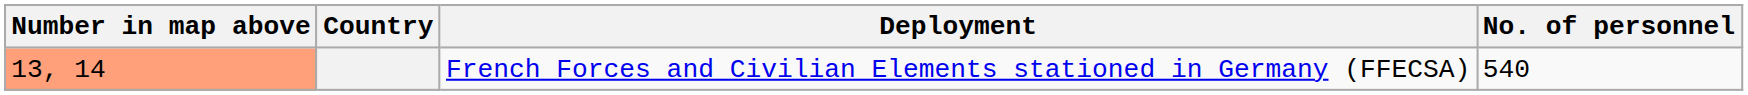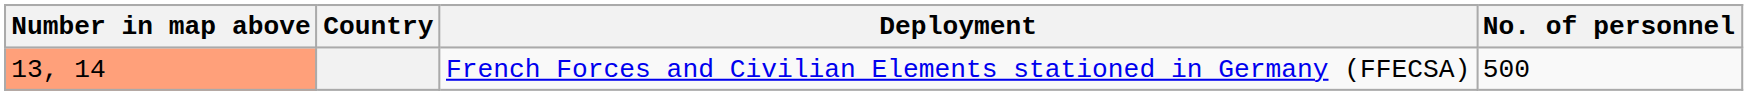row 2 | No. of personnel: 540 -> 500
